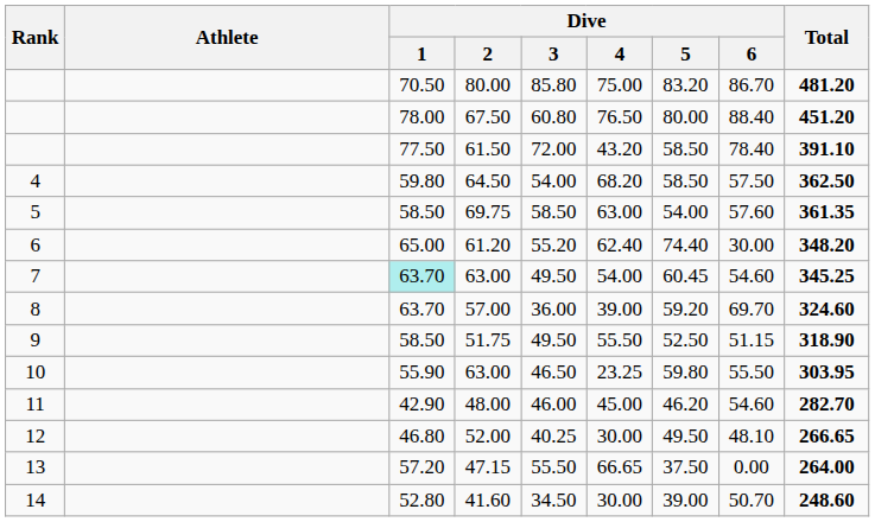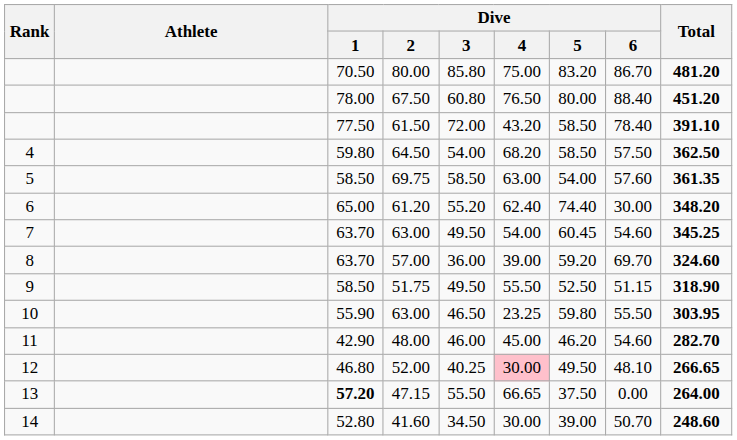7 / 63.00 | Dive / 1: paleturquoise background -> no background
52.00 | Dive / 4: no background -> pink background
47.15 | Dive / 1: normal -> bold
